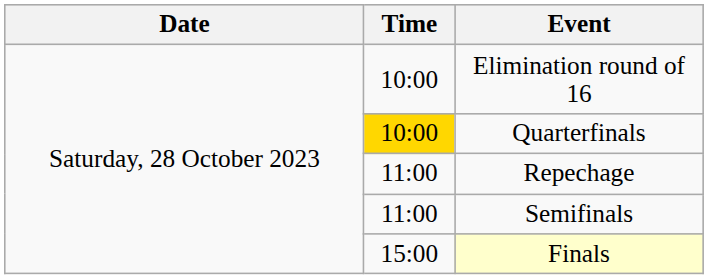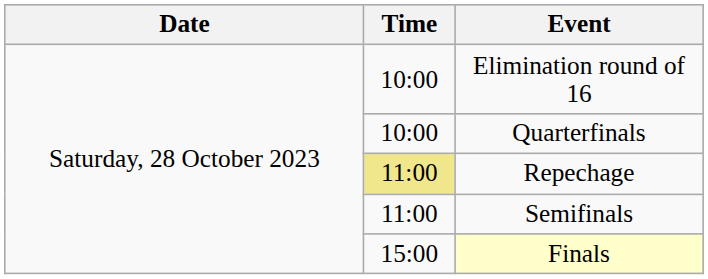Quarterfinals | Time: gold background -> no background
Repechage | Time: no background -> khaki background
